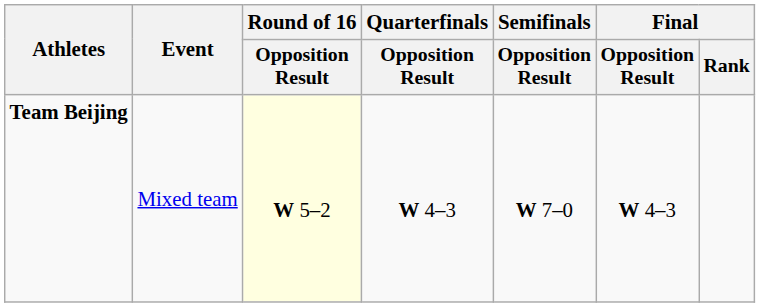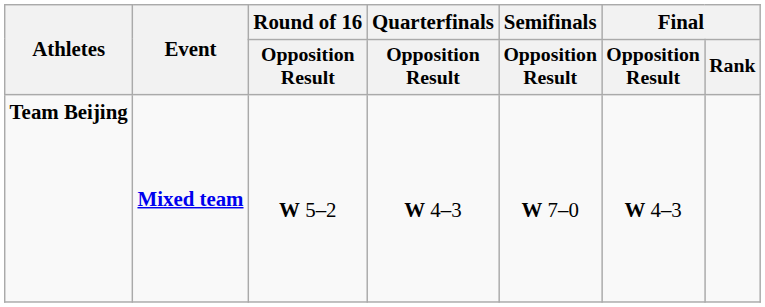Team Beijing | Event: normal -> bold
Team Beijing | Round of 16 / Opposition Result: lightyellow background -> no background
